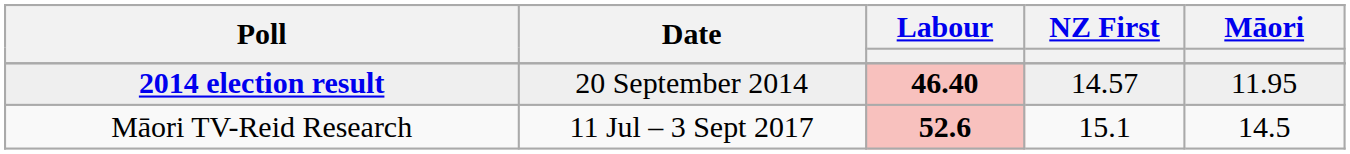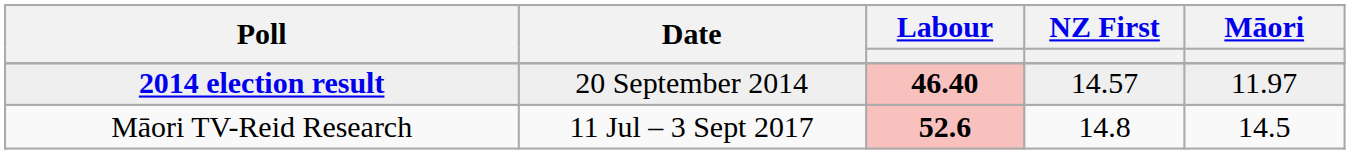2014 election result | Māori: 11.95 -> 11.97
Māori TV-Reid Research | NZ First: 15.1 -> 14.8
